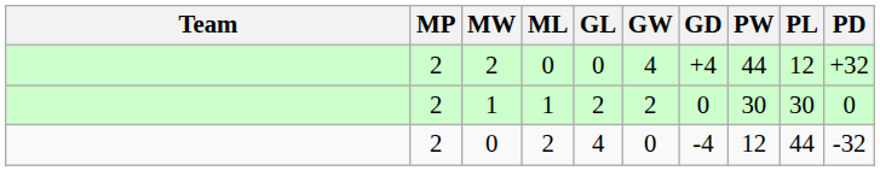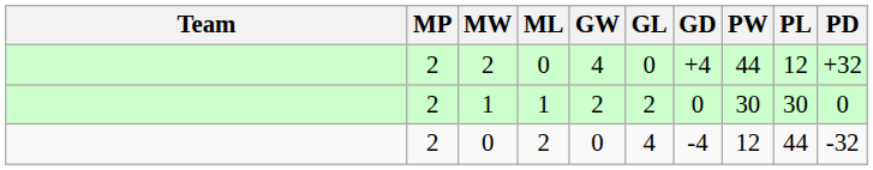columns swapped: GW <-> GL
